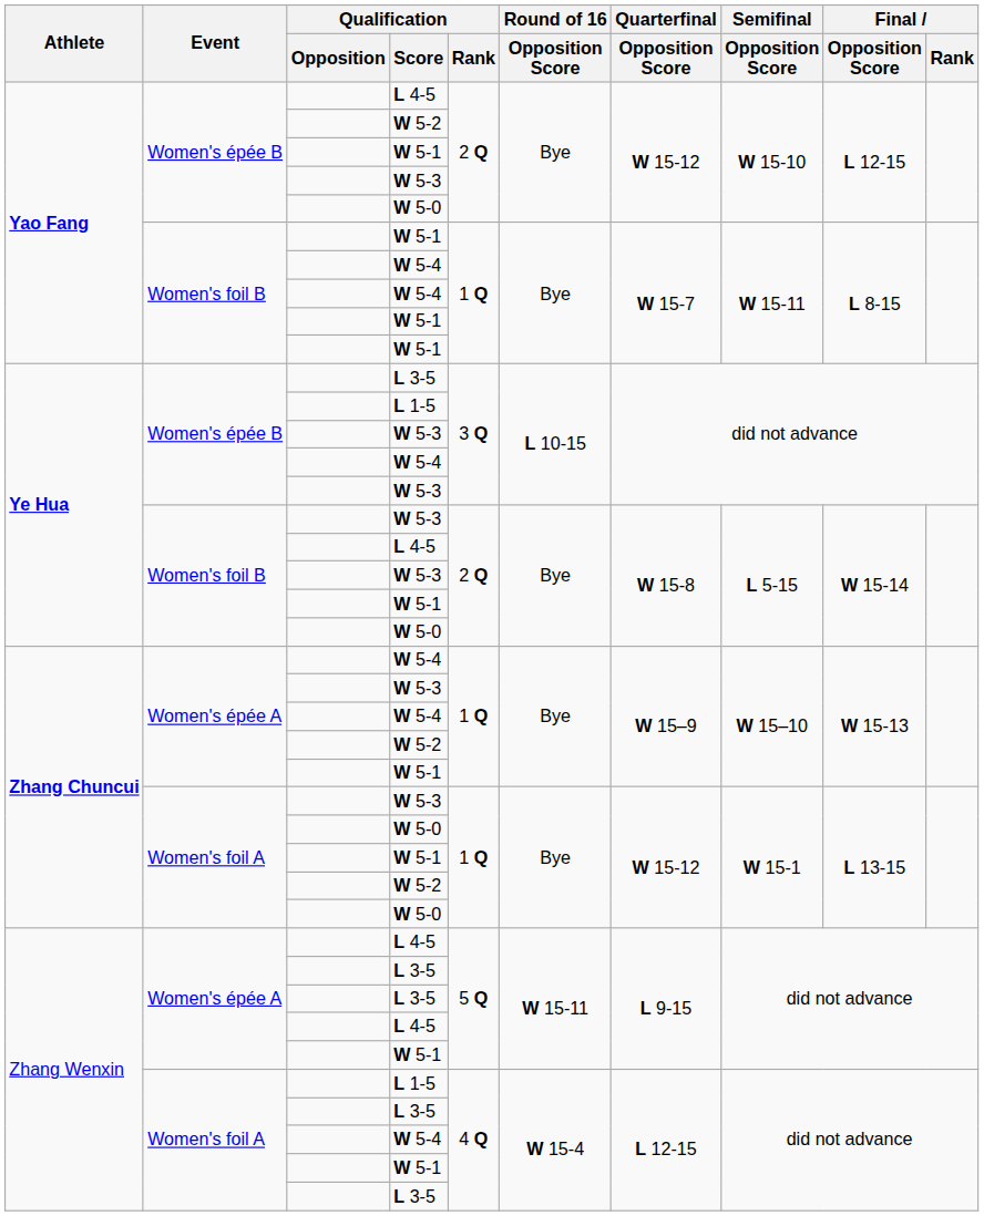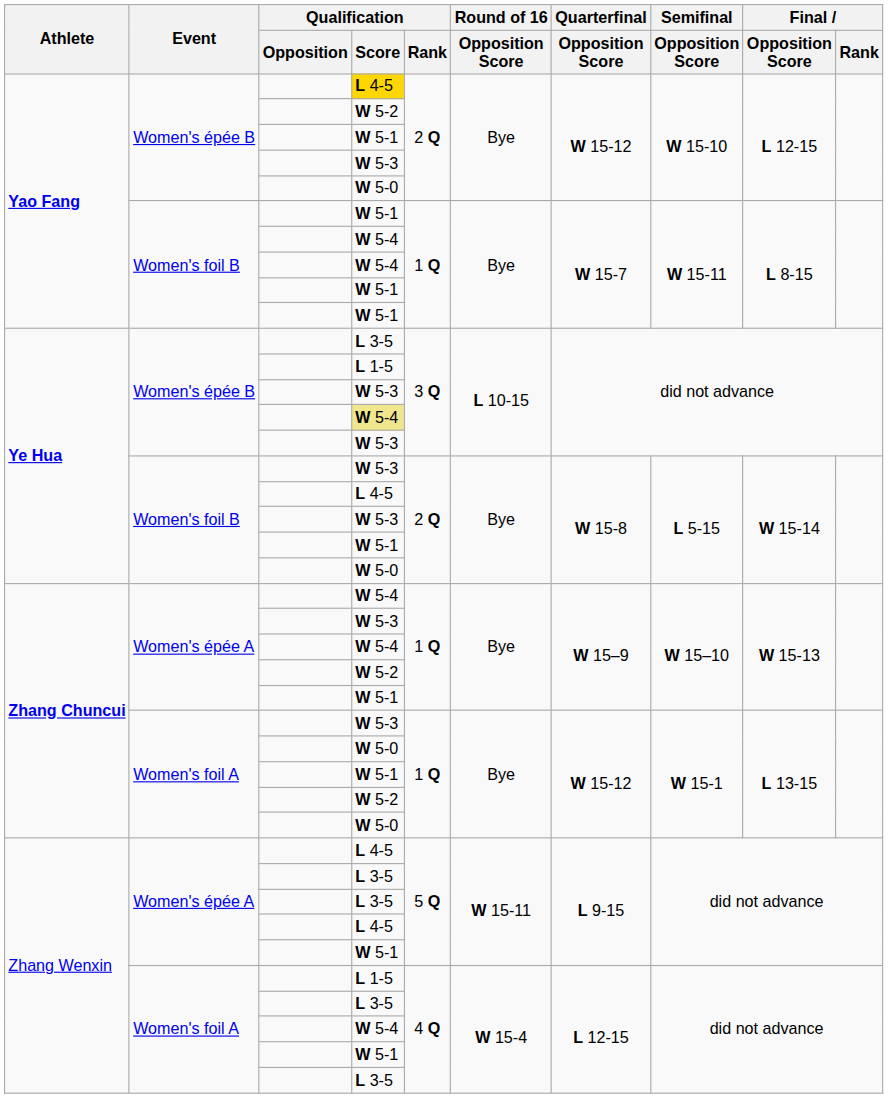Women's épée B / L 4-5 | Qualification / Score: no background -> gold background
Women's épée B / W 5-4 | Qualification / Score: no background -> khaki background
